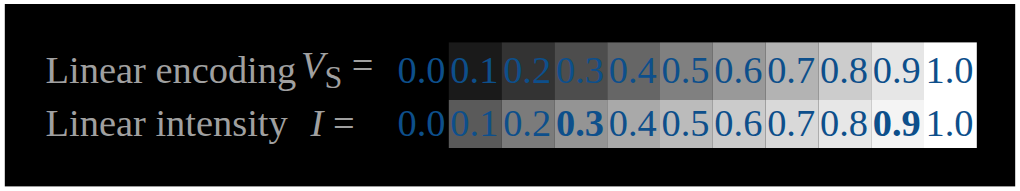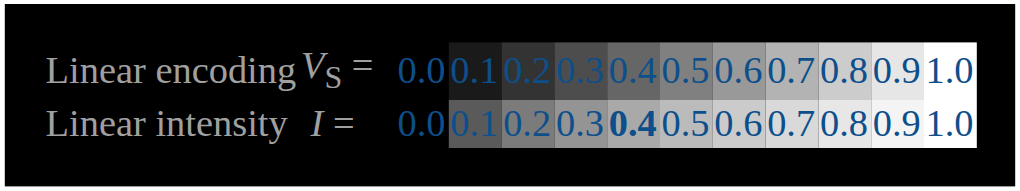Linear intensity | column 6: bold -> normal
Linear intensity | column 7: normal -> bold
Linear intensity | column 12: bold -> normal
